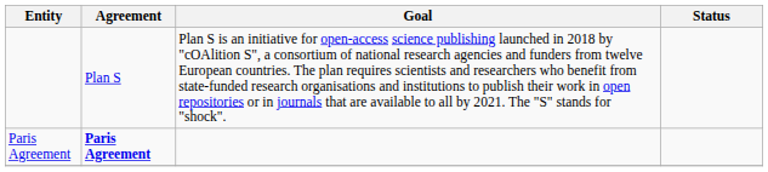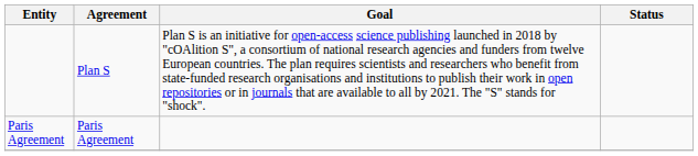row 3 | Agreement: bold -> normal
